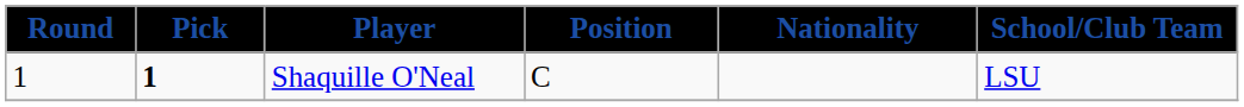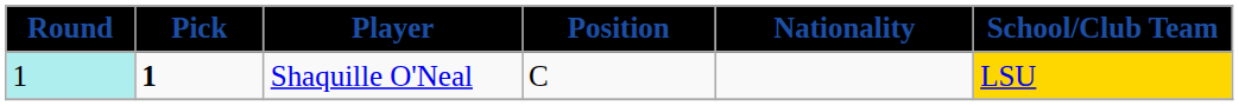Shaquille O'Neal | Round: no background -> paleturquoise background
Shaquille O'Neal | School/Club Team: no background -> gold background
